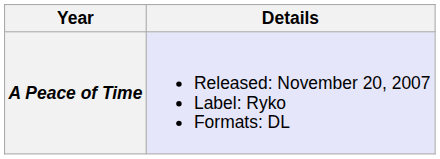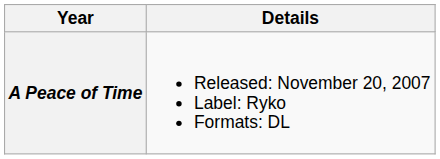A Peace of Time | Details: lavender background -> no background
